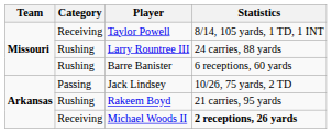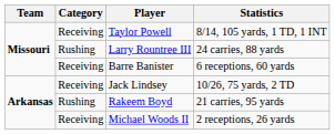Barre Banister | Category: Rushing -> Receiving
Jack Lindsey | Category: Passing -> Receiving
Michael Woods II | Statistics: bold -> normal
